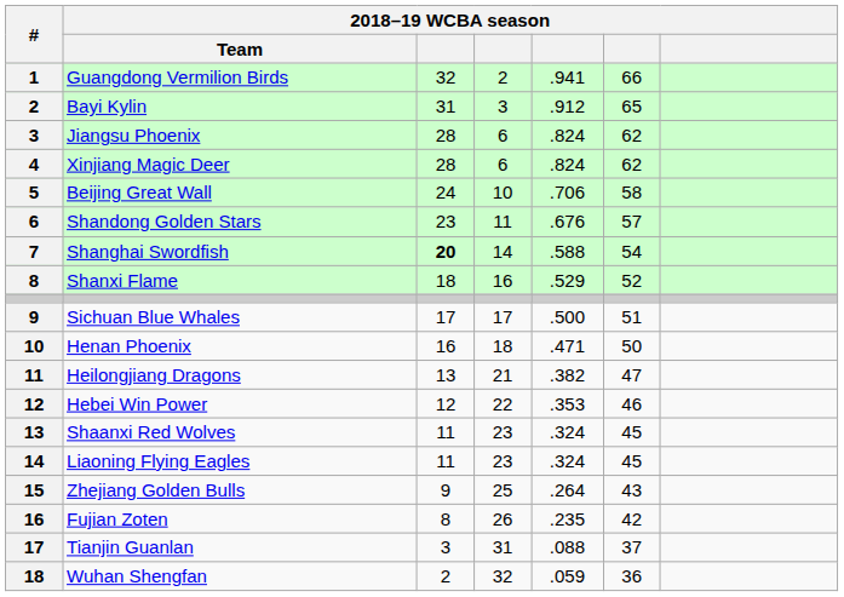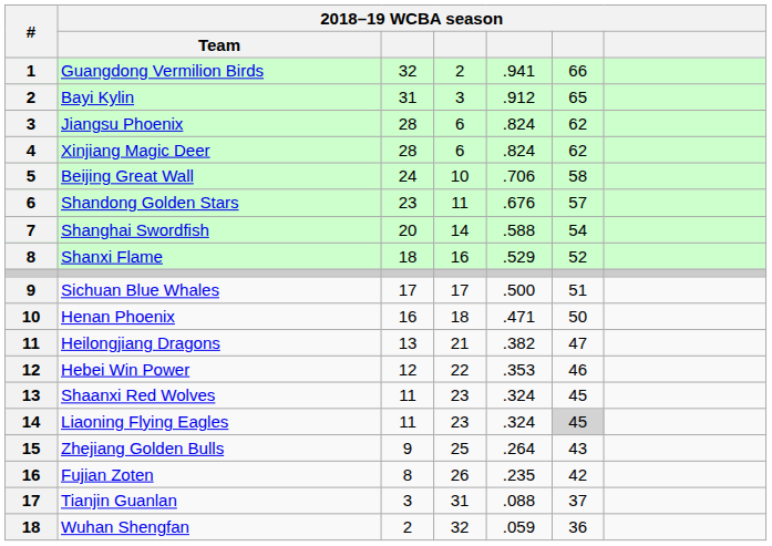Shanghai Swordfish | column 3: bold -> normal
Liaoning Flying Eagles | column 6: no background -> lightgrey background
